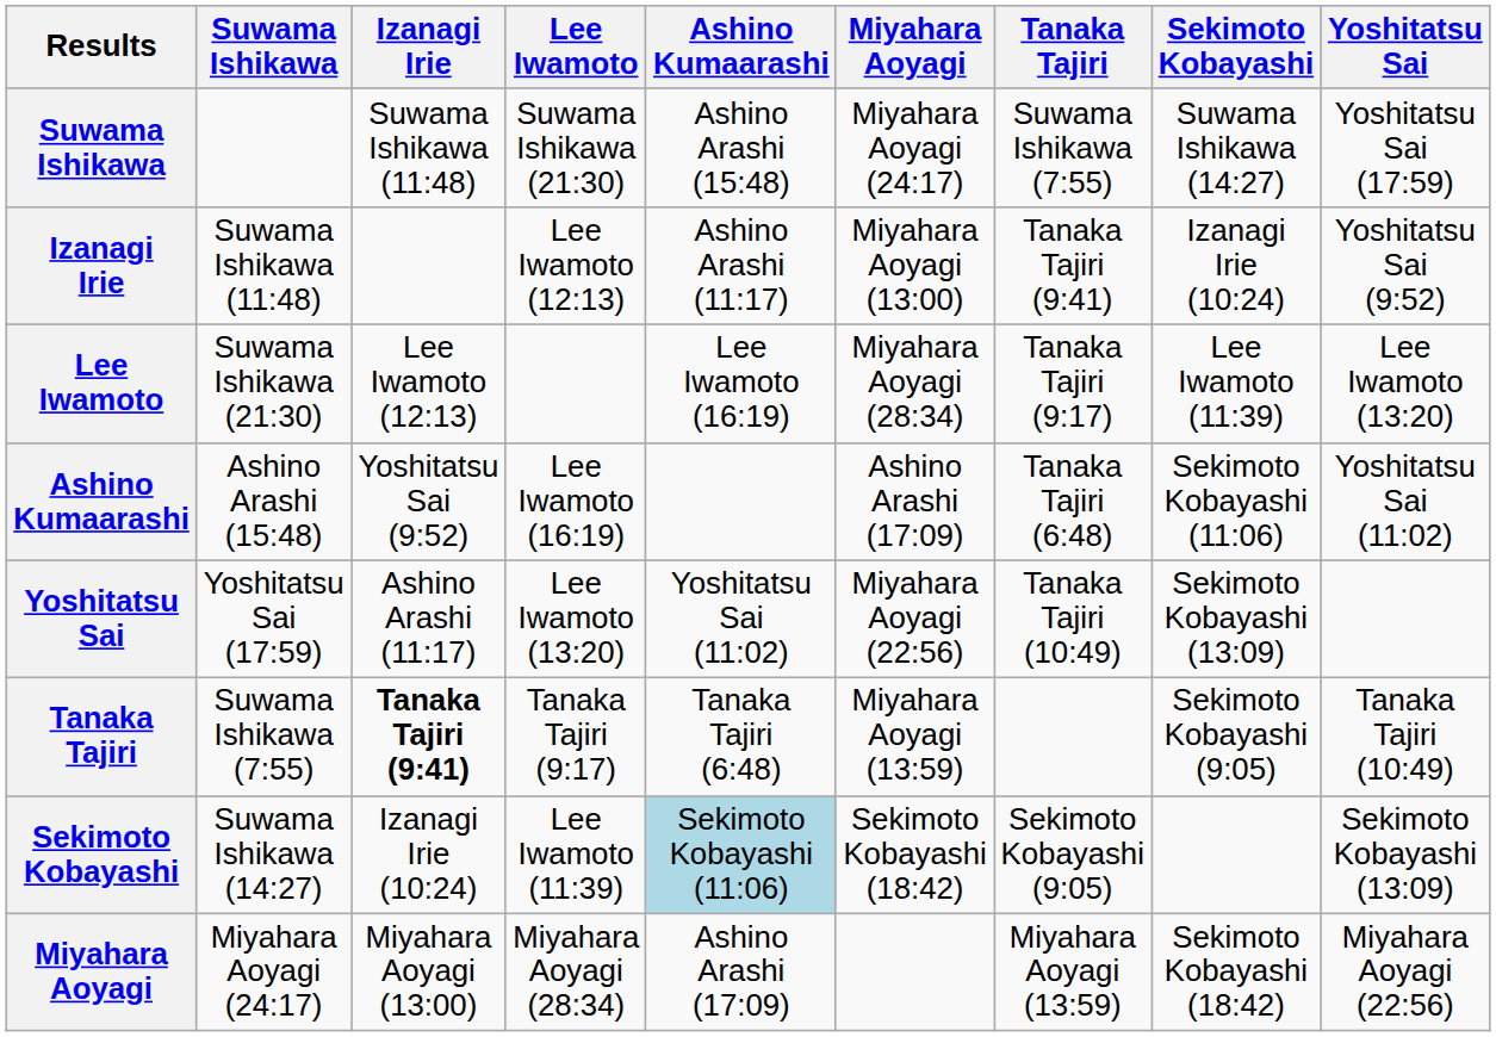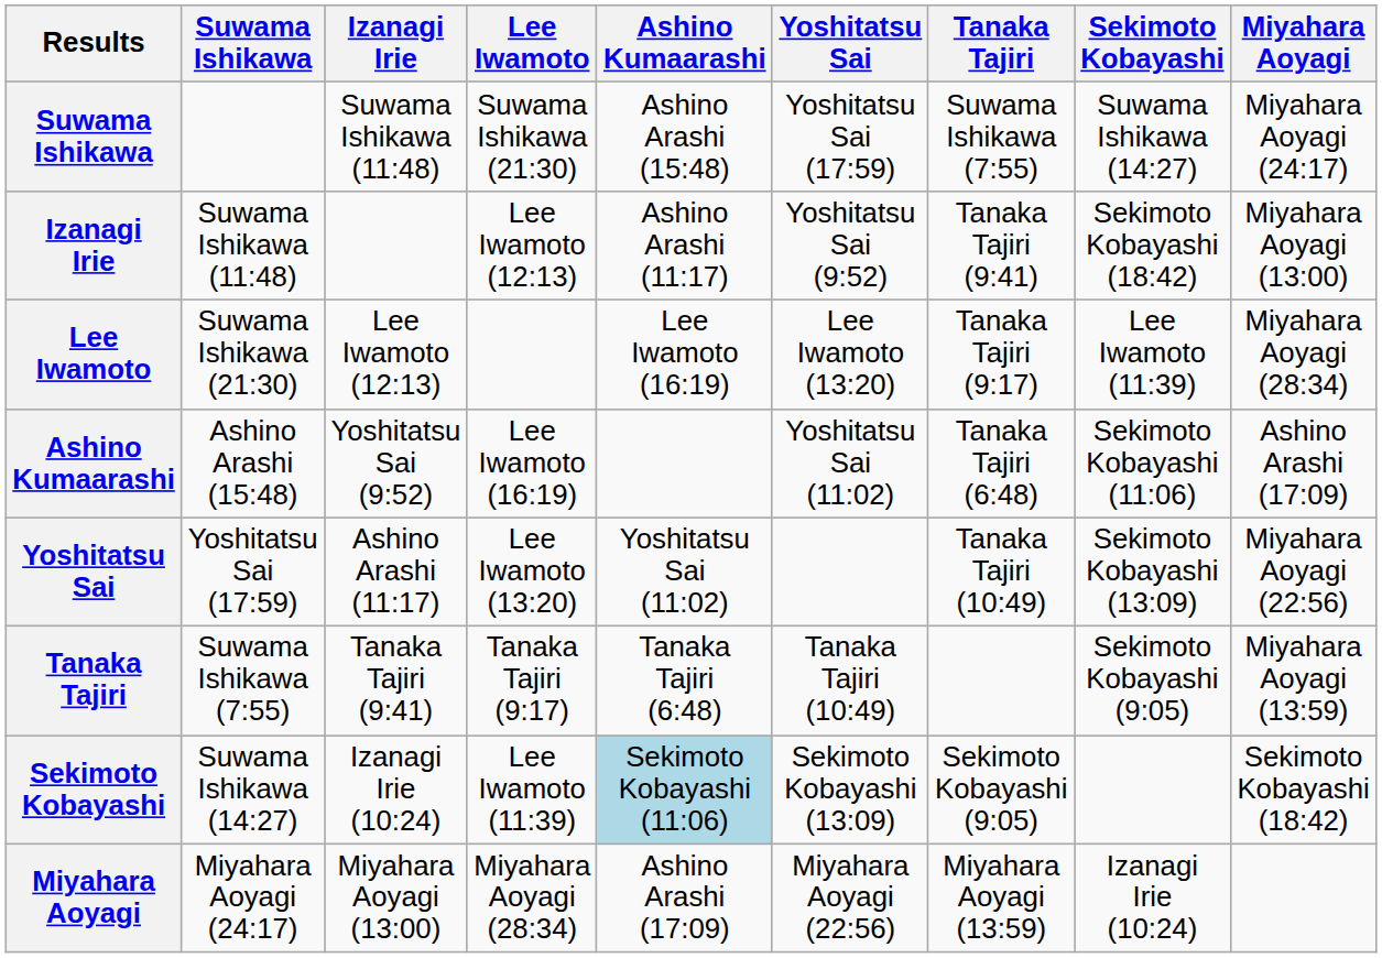columns swapped: Yoshitatsu Sai <-> Miyahara Aoyagi
row 3 | Sekimoto Kobayashi: Izanagi Irie (10:24) -> Sekimoto Kobayashi (18:42)
row 7 | Izanagi Irie: bold -> normal
row 9 | Sekimoto Kobayashi: Sekimoto Kobayashi (18:42) -> Izanagi Irie (10:24)
